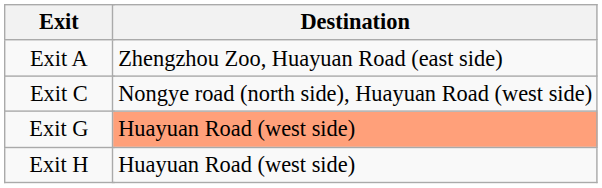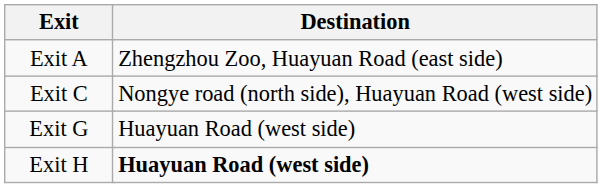Exit G | Destination: lightsalmon background -> no background
Exit H | Destination: normal -> bold
